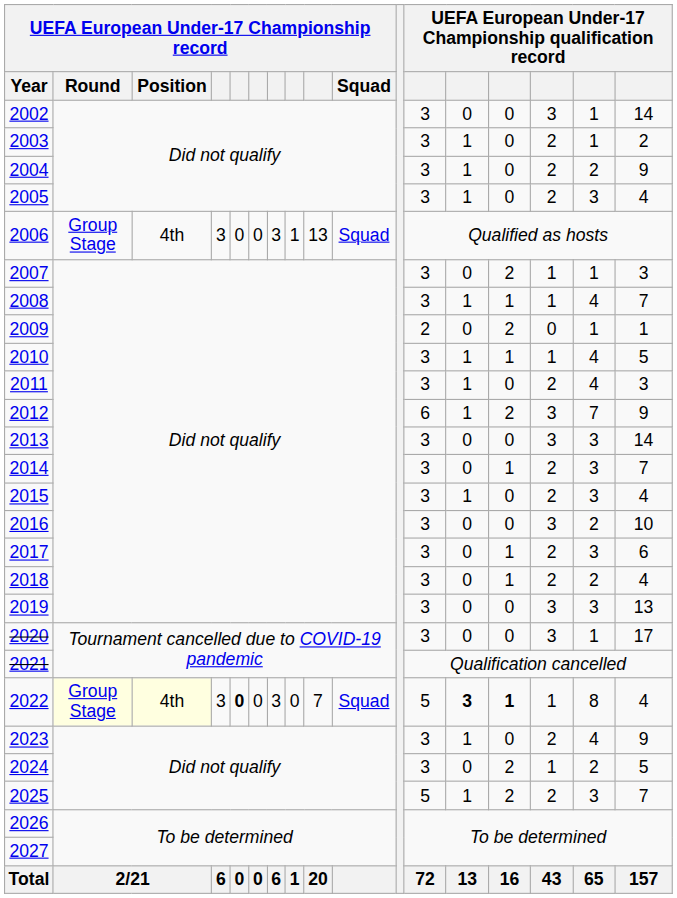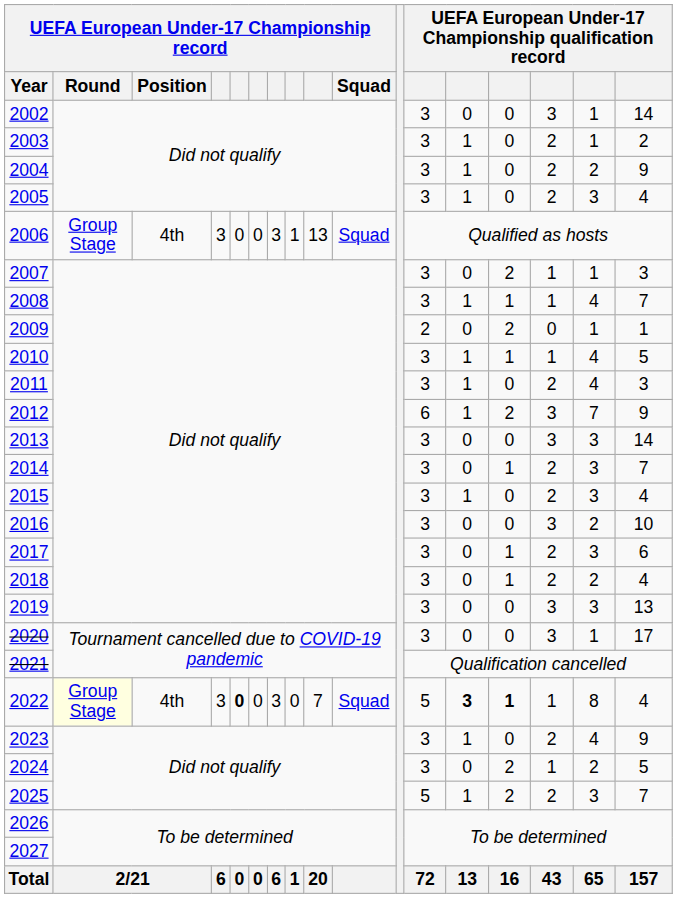2022 | UEFA European Under-17 Championship record / Position: lightyellow background -> no background
